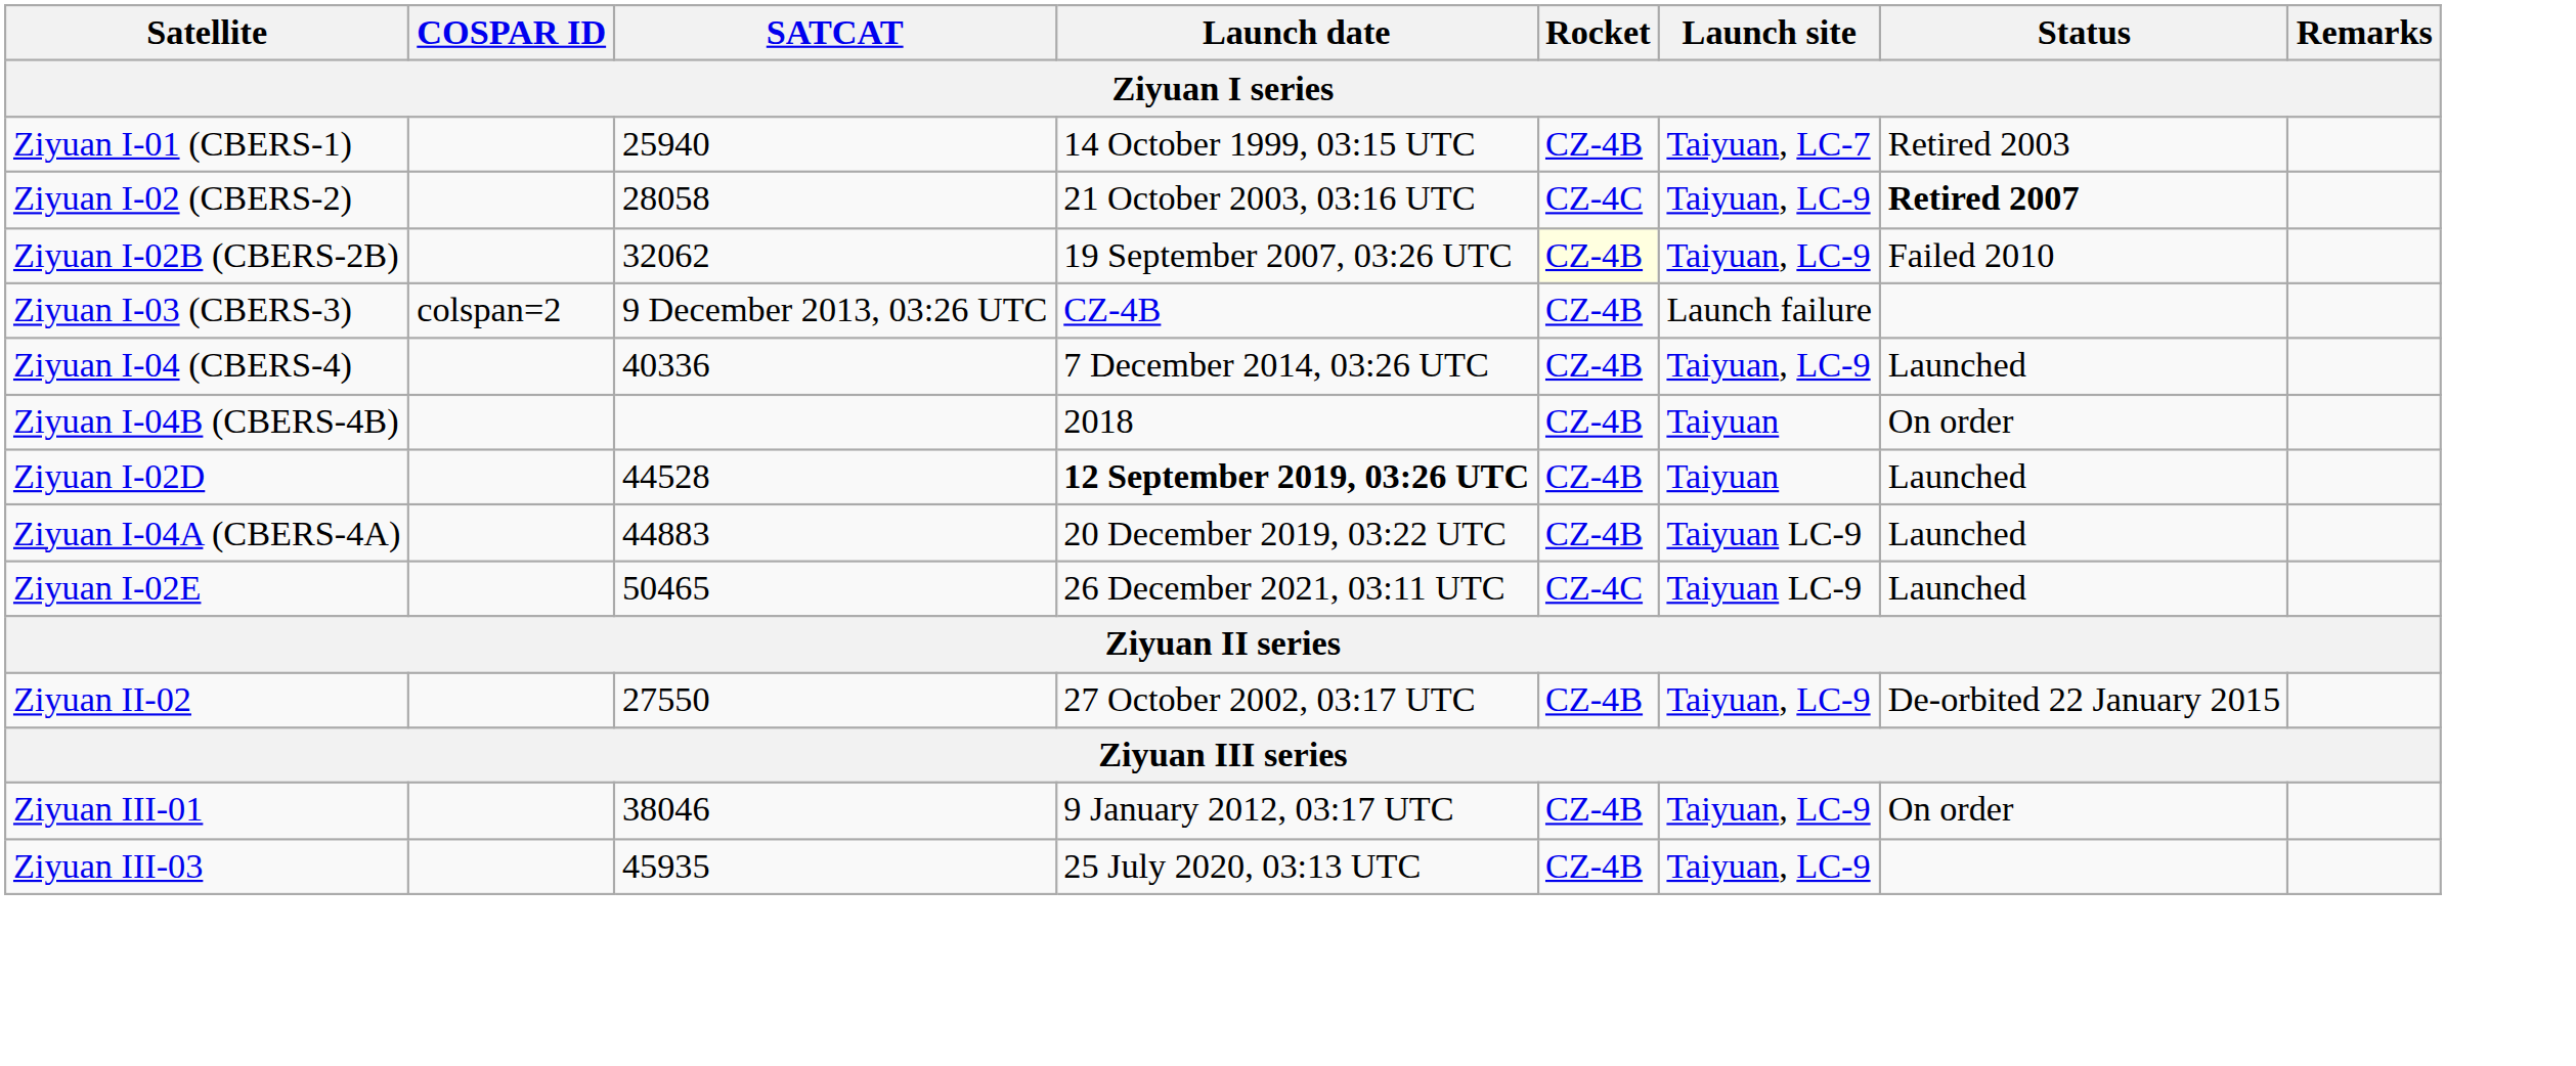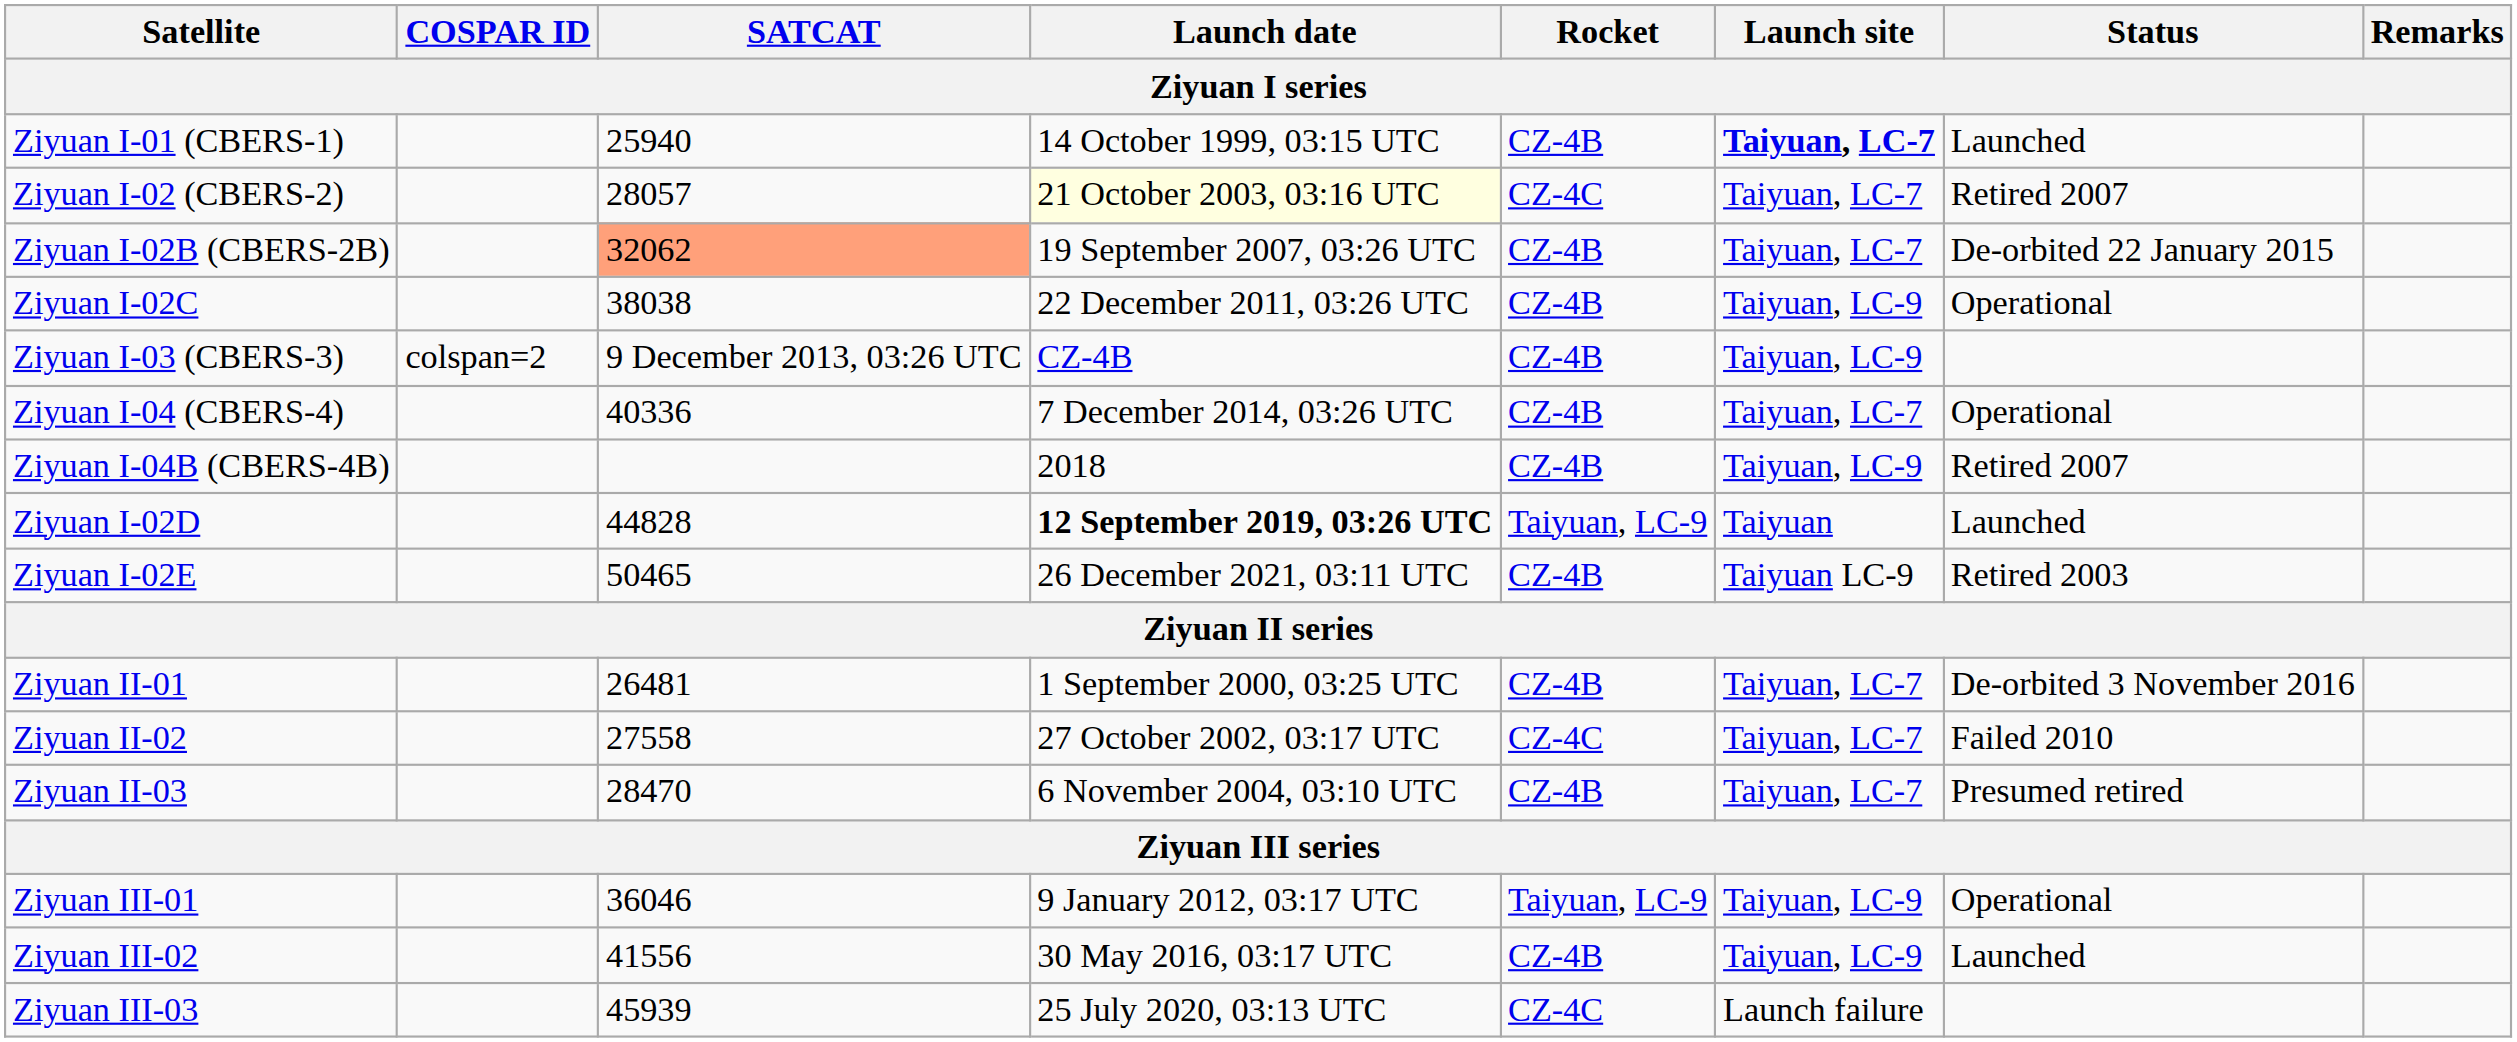Ziyuan I-01 (CBERS-1) | Launch site: normal -> bold
Ziyuan I-01 (CBERS-1) | Status: Retired 2003 -> Launched
Ziyuan I-02 (CBERS-2) | SATCAT: 28058 -> 28057
Ziyuan I-02 (CBERS-2) | Launch date: no background -> lightyellow background
Ziyuan I-02 (CBERS-2) | Launch site: Taiyuan, LC-9 -> Taiyuan, LC-7
Ziyuan I-02 (CBERS-2) | Status: bold -> normal
Ziyuan I-02B (CBERS-2B) | SATCAT: no background -> lightsalmon background
Ziyuan I-02B (CBERS-2B) | Rocket: lightyellow background -> no background
Ziyuan I-02B (CBERS-2B) | Launch site: Taiyuan, LC-9 -> Taiyuan, LC-7
Ziyuan I-02B (CBERS-2B) | Status: Failed 2010 -> De-orbited 22 January 2015
+ row: Ziyuan I-02C | 38038 | 22 December 2011, 03:26 UTC | CZ-4B | Taiyuan, LC-9 | Operational
Ziyuan I-03 (CBERS-3) | Launch site: Launch failure -> Taiyuan, LC-9
Ziyuan I-04 (CBERS-4) | Launch site: Taiyuan, LC-9 -> Taiyuan, LC-7
Ziyuan I-04 (CBERS-4) | Status: Launched -> Operational
Ziyuan I-04B (CBERS-4B) | Launch site: Taiyuan -> Taiyuan, LC-9
Ziyuan I-04B (CBERS-4B) | Status: On order -> Retired 2007
Ziyuan I-02D | SATCAT: 44528 -> 44828
Ziyuan I-02D | Rocket: CZ-4B -> Taiyuan, LC-9
- row: Ziyuan I-04A (CBERS-4A) | 44883 | 20 December 2019, 03:22 UTC | CZ-4B | Taiyuan LC-9 | Launched
Ziyuan I-02E | Rocket: CZ-4C -> CZ-4B
Ziyuan I-02E | Status: Launched -> Retired 2003
+ row: Ziyuan II-01 | 26481 | 1 September 2000, 03:25 UTC | CZ-4B | Taiyuan, LC-7 | De-orbited 3 November 2016
Ziyuan II-02 | SATCAT: 27550 -> 27558
Ziyuan II-02 | Rocket: CZ-4B -> CZ-4C
Ziyuan II-02 | Launch site: Taiyuan, LC-9 -> Taiyuan, LC-7
Ziyuan II-02 | Status: De-orbited 22 January 2015 -> Failed 2010
+ row: Ziyuan II-03 | 28470 | 6 November 2004, 03:10 UTC | CZ-4B | Taiyuan, LC-7 | Presumed retired
Ziyuan III-01 | SATCAT: 38046 -> 36046
Ziyuan III-01 | Rocket: CZ-4B -> Taiyuan, LC-9
Ziyuan III-01 | Status: On order -> Operational
+ row: Ziyuan III-02 | 41556 | 30 May 2016, 03:17 UTC | CZ-4B | Taiyuan, LC-9 | Launched
Ziyuan III-03 | SATCAT: 45935 -> 45939
Ziyuan III-03 | Rocket: CZ-4B -> CZ-4C
Ziyuan III-03 | Launch site: Taiyuan, LC-9 -> Launch failure
